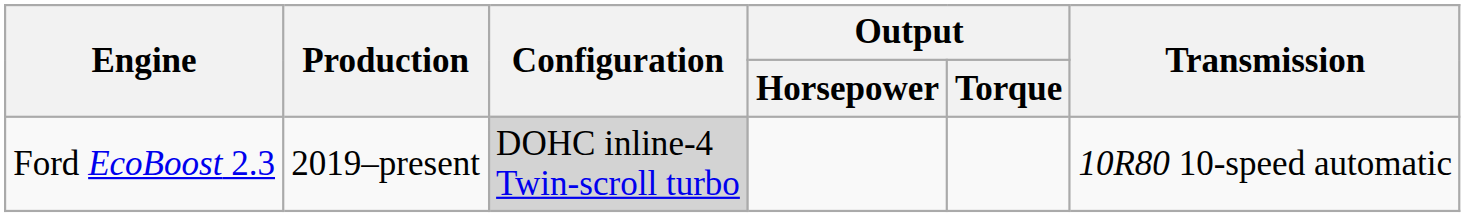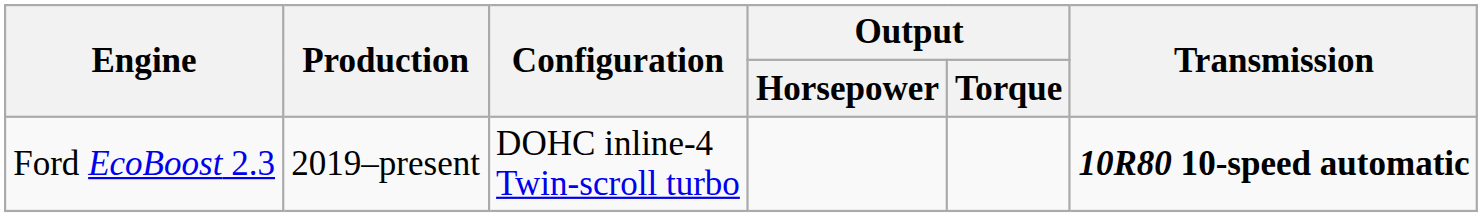Ford EcoBoost 2.3 | Configuration: lightgrey background -> no background
Ford EcoBoost 2.3 | Transmission: normal -> bold
